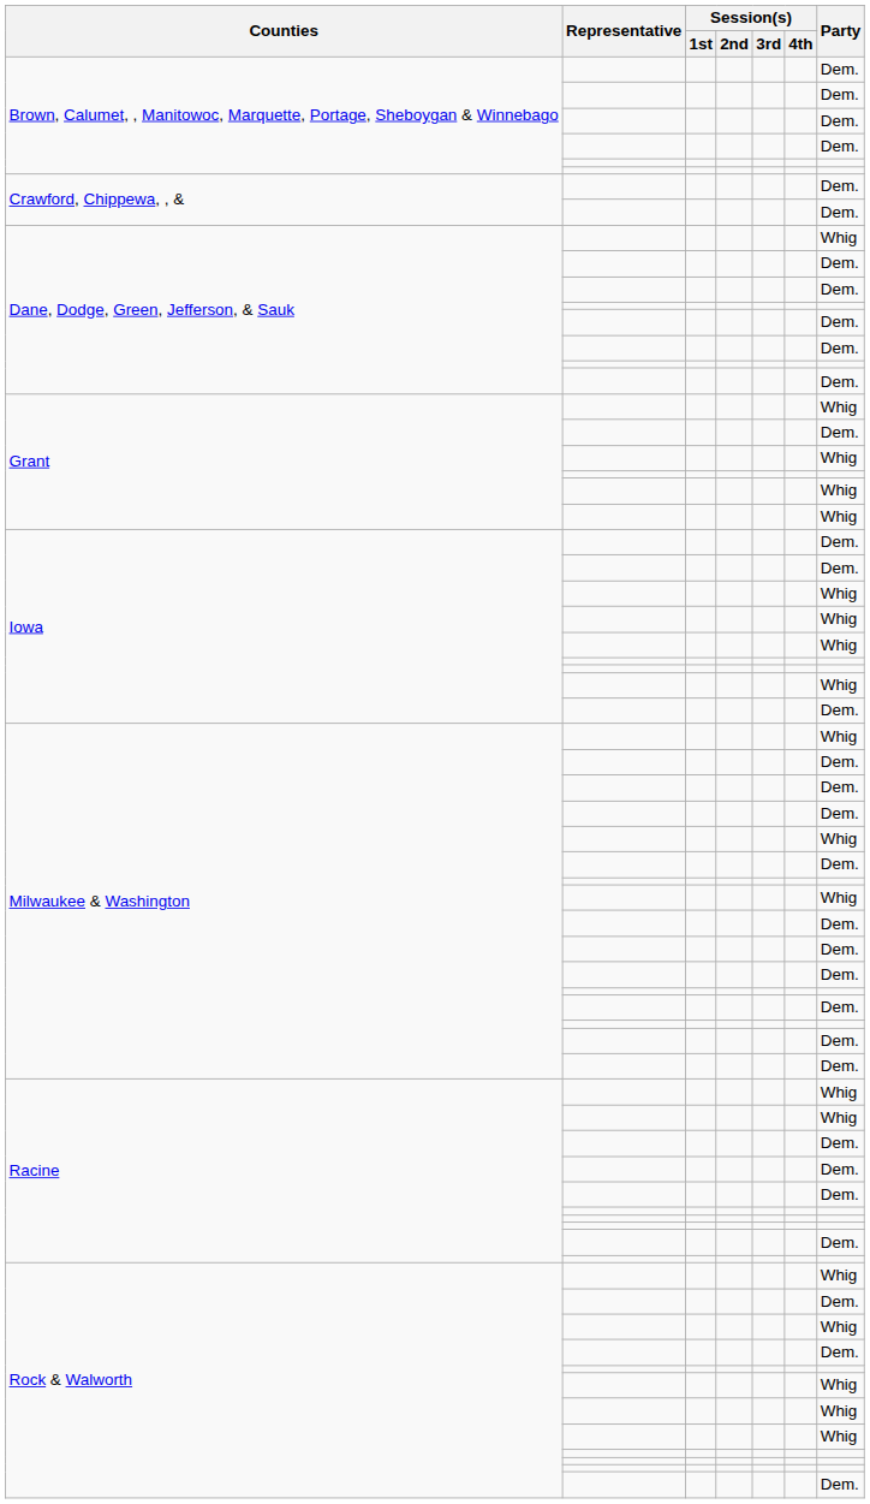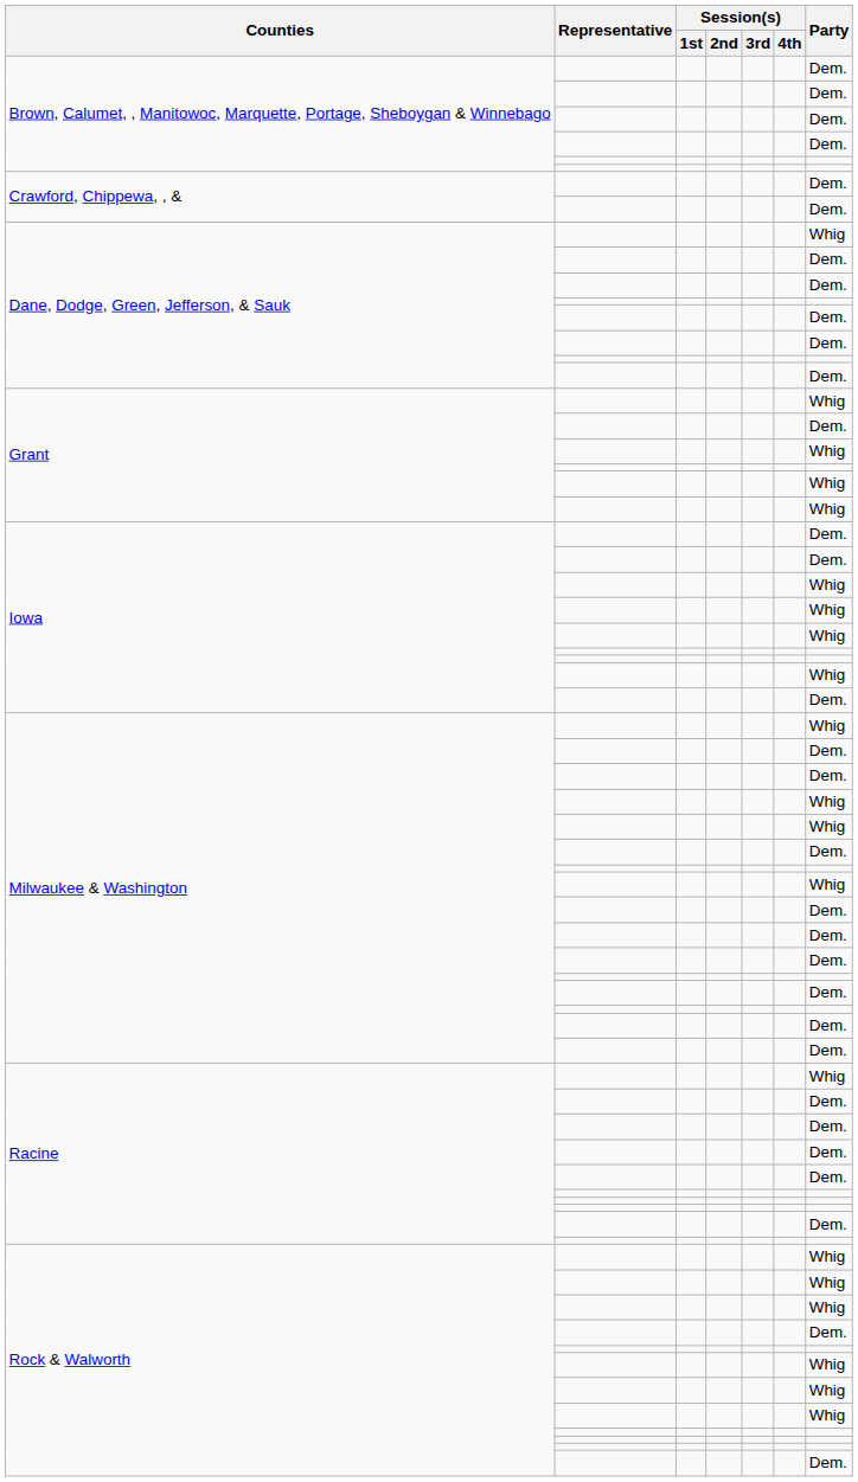row 37 | Party: Dem. -> Whig
row 51 | Party: Whig -> Dem.
row 61 | Party: Dem. -> Whig
